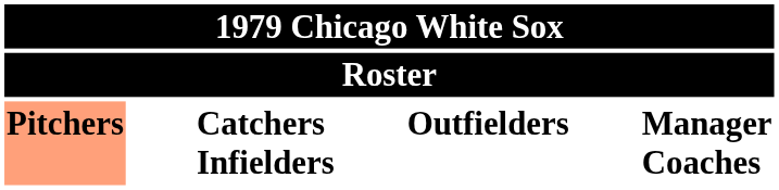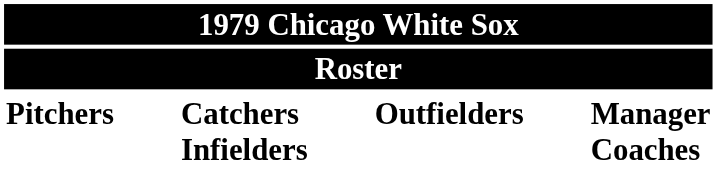Pitchers | column 1: lightsalmon background -> no background
